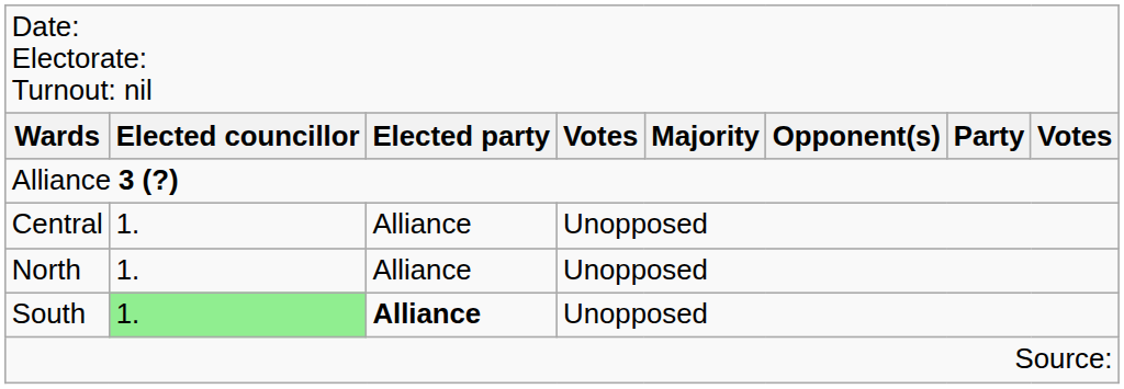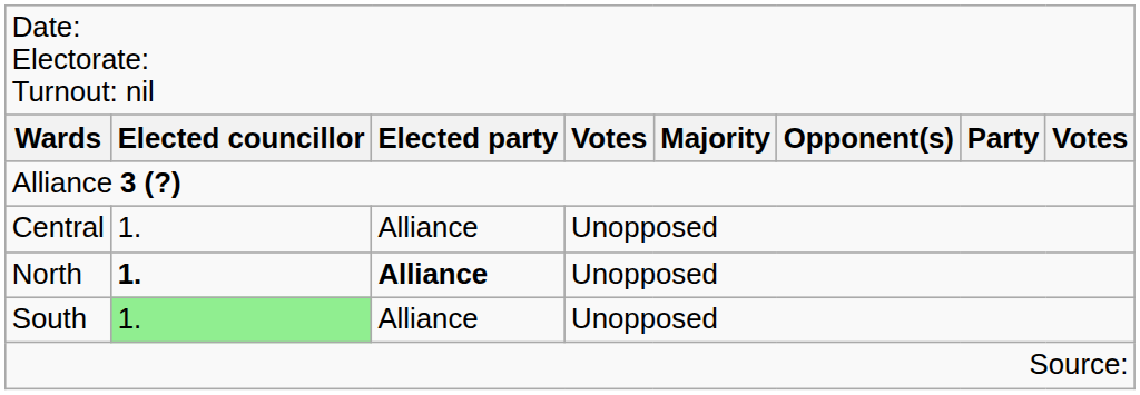North | column 2: normal -> bold
North | column 3: normal -> bold
South | column 3: bold -> normal
